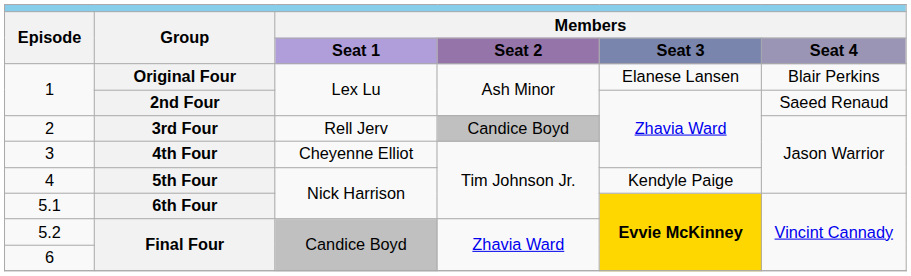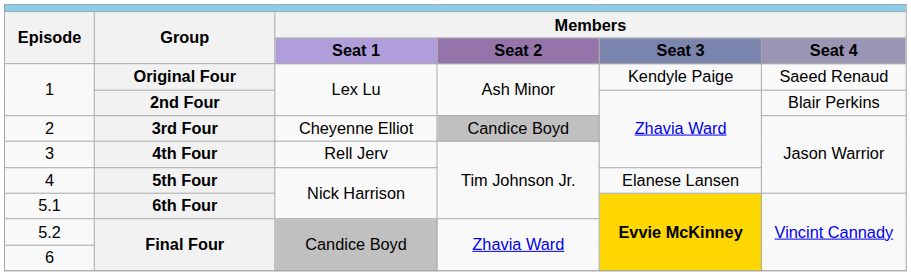1 / Original Four | column 5: Elanese Lansen -> Kendyle Paige
1 / Original Four | column 6: Blair Perkins -> Saeed Renaud
1 / 2nd Four | column 6: Saeed Renaud -> Blair Perkins
2 | column 3: Rell Jerv -> Cheyenne Elliot
3 | column 3: Cheyenne Elliot -> Rell Jerv
4 | column 5: Kendyle Paige -> Elanese Lansen
